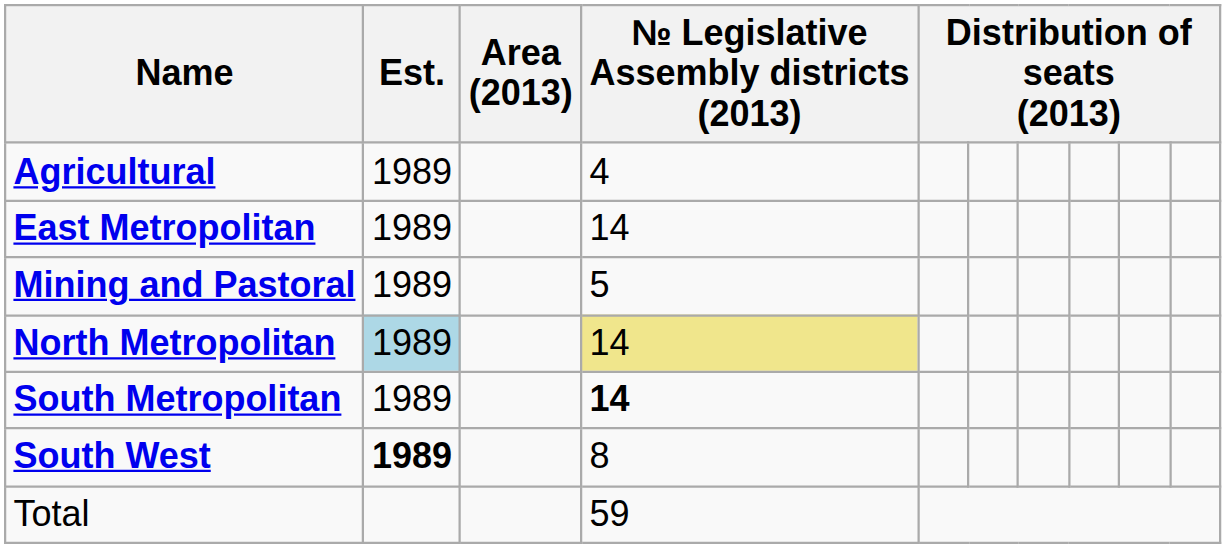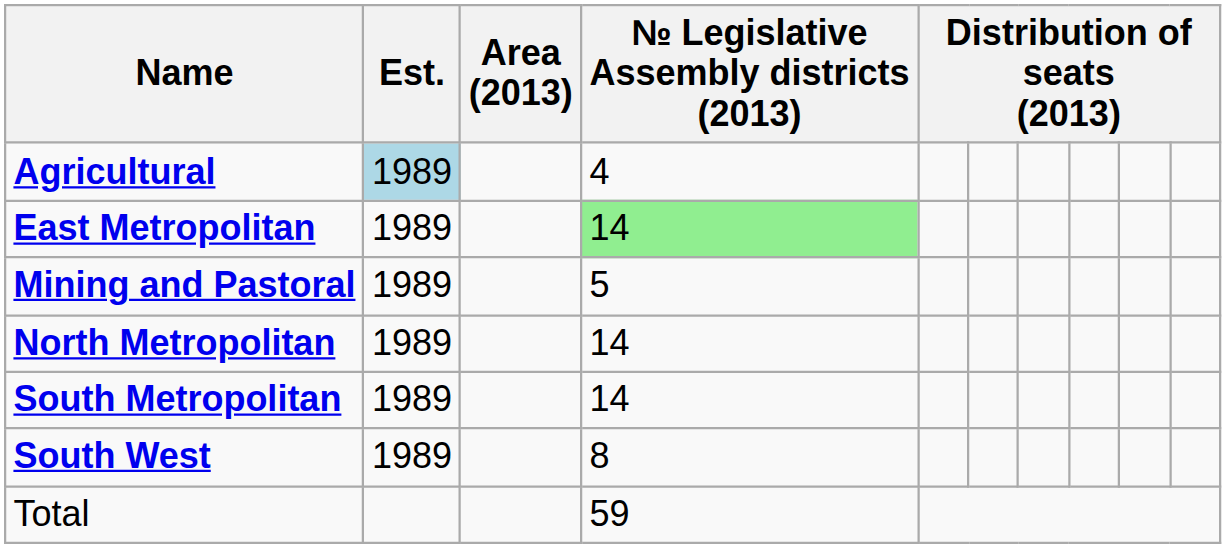Agricultural | Est.: no background -> lightblue background
East Metropolitan | № Legislative Assembly districts (2013): no background -> lightgreen background
North Metropolitan | Est.: lightblue background -> no background
North Metropolitan | № Legislative Assembly districts (2013): khaki background -> no background
South Metropolitan | № Legislative Assembly districts (2013): bold -> normal
South West | Est.: bold -> normal
